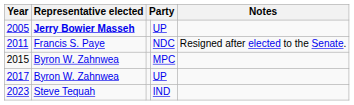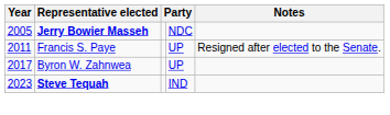2005 | column 4: UP -> NDC
2011 | column 4: NDC -> UP
- row: 2015 | Byron W. Zahnwea | MPC
2023 | Representative elected: normal -> bold
